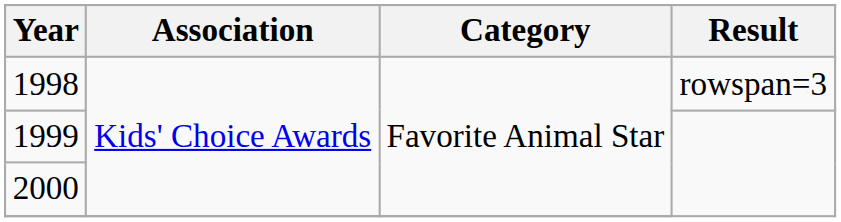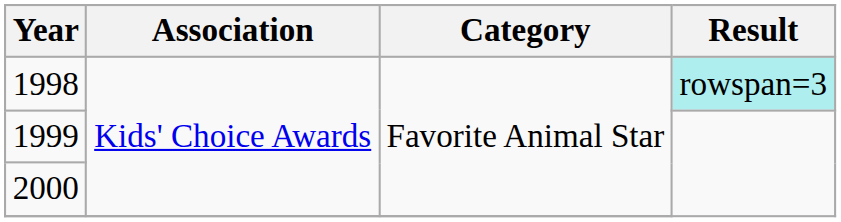1998 | Result: no background -> paleturquoise background
